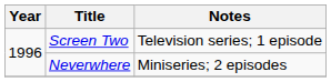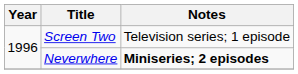Neverwhere | Notes: normal -> bold
